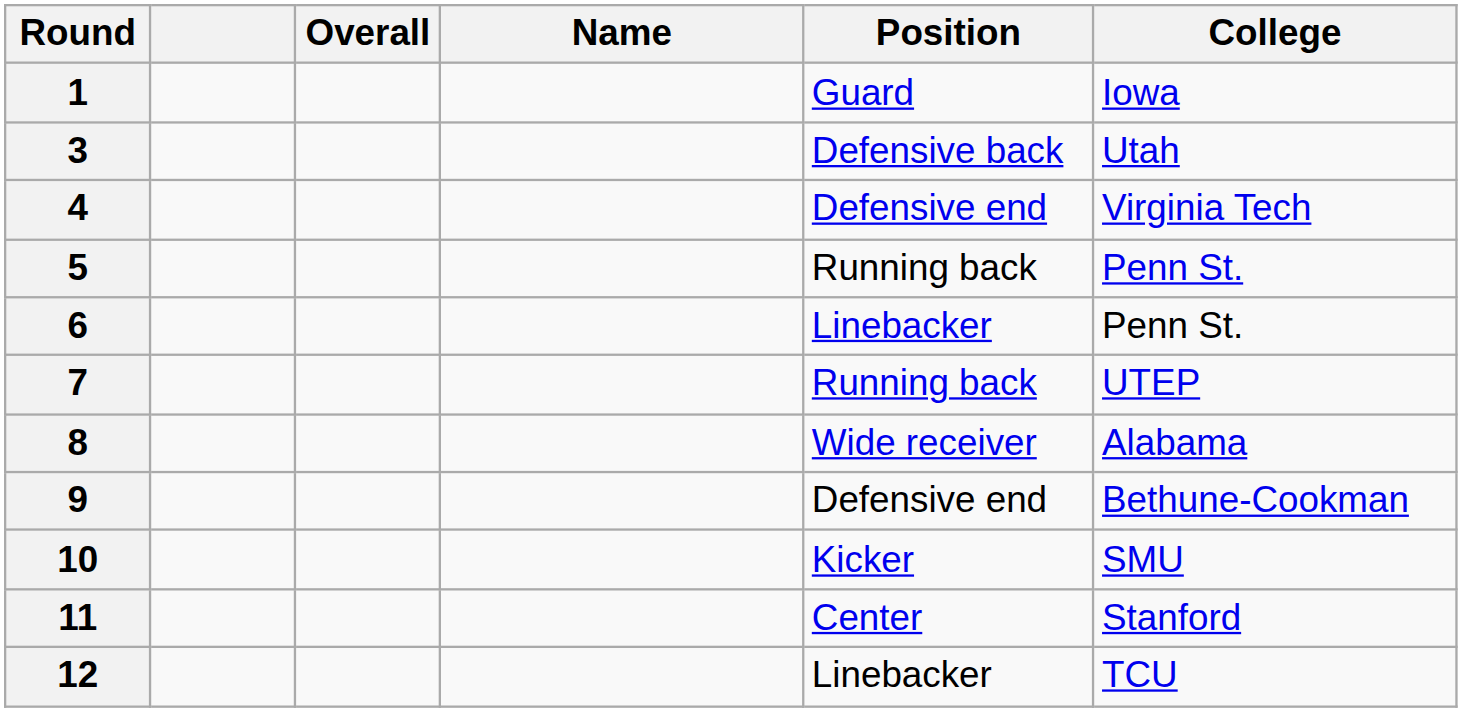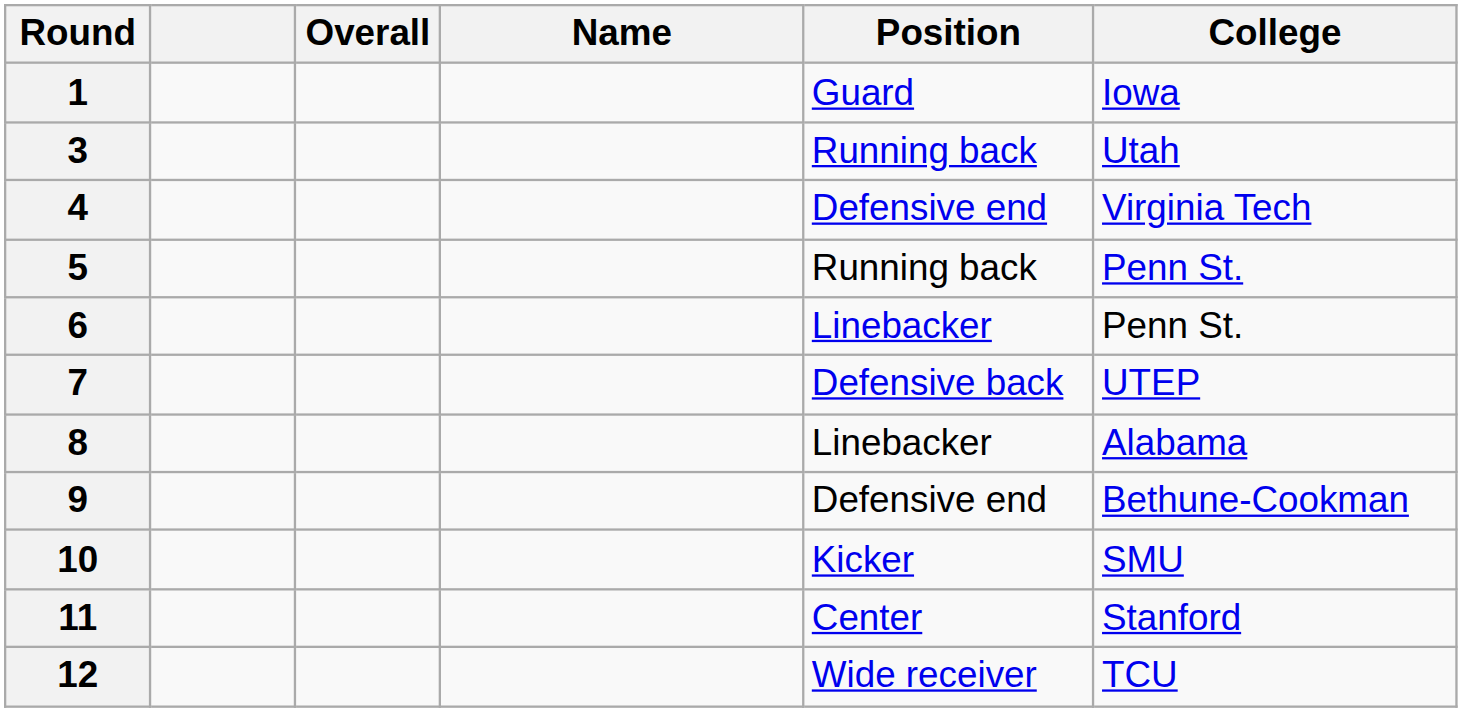3 | Position: Defensive back -> Running back
7 | Position: Running back -> Defensive back
8 | Position: Wide receiver -> Linebacker
12 | Position: Linebacker -> Wide receiver
